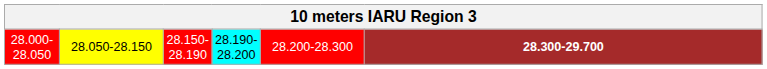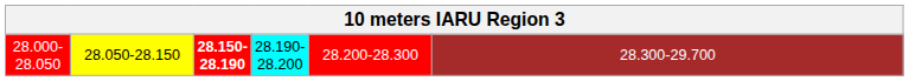28.000-28.050 | column 3: normal -> bold
28.000-28.050 | column 6: bold -> normal
